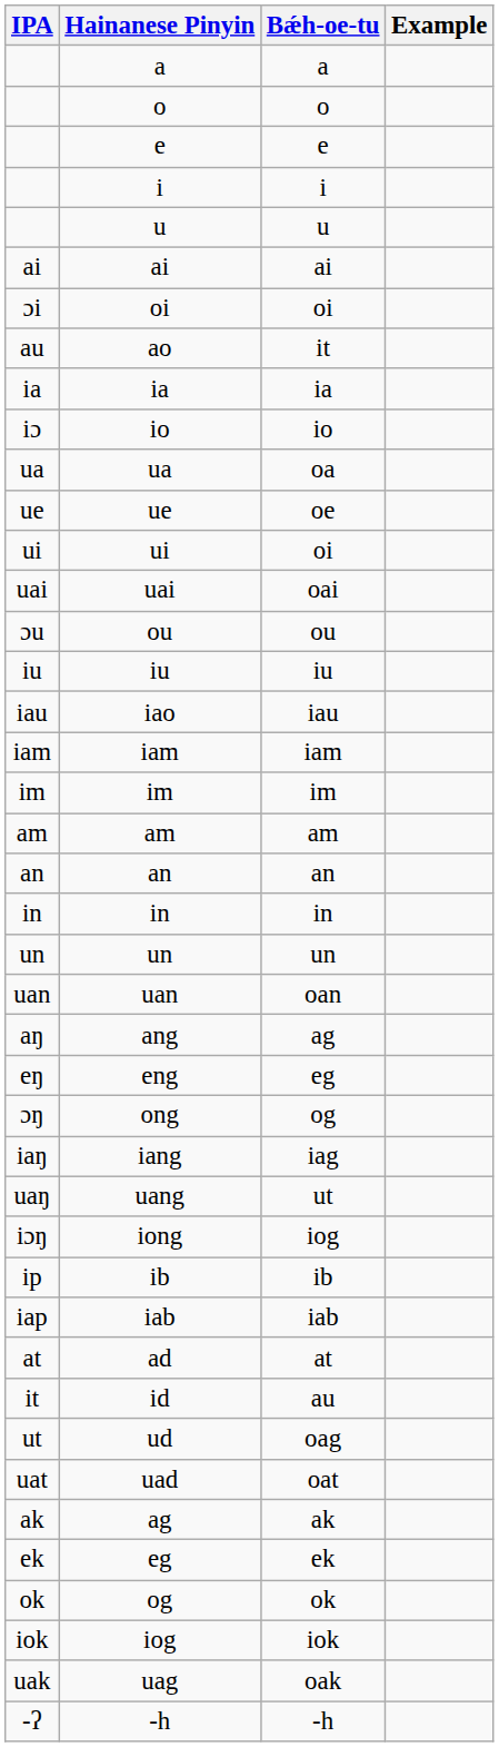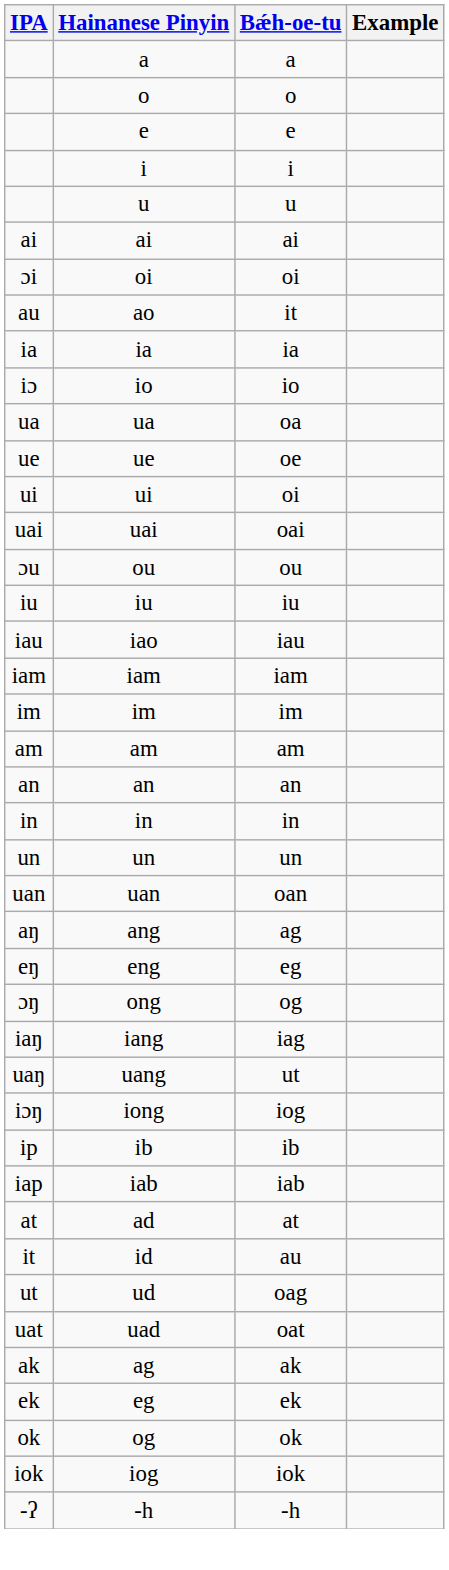- row: uak | uag | oak
